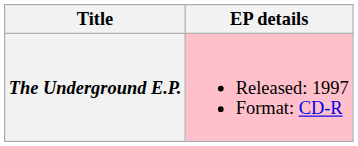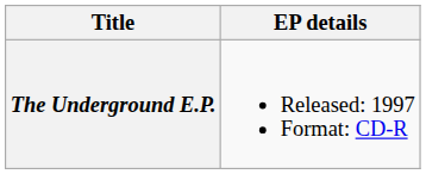The Underground E.P. | EP details: pink background -> no background
